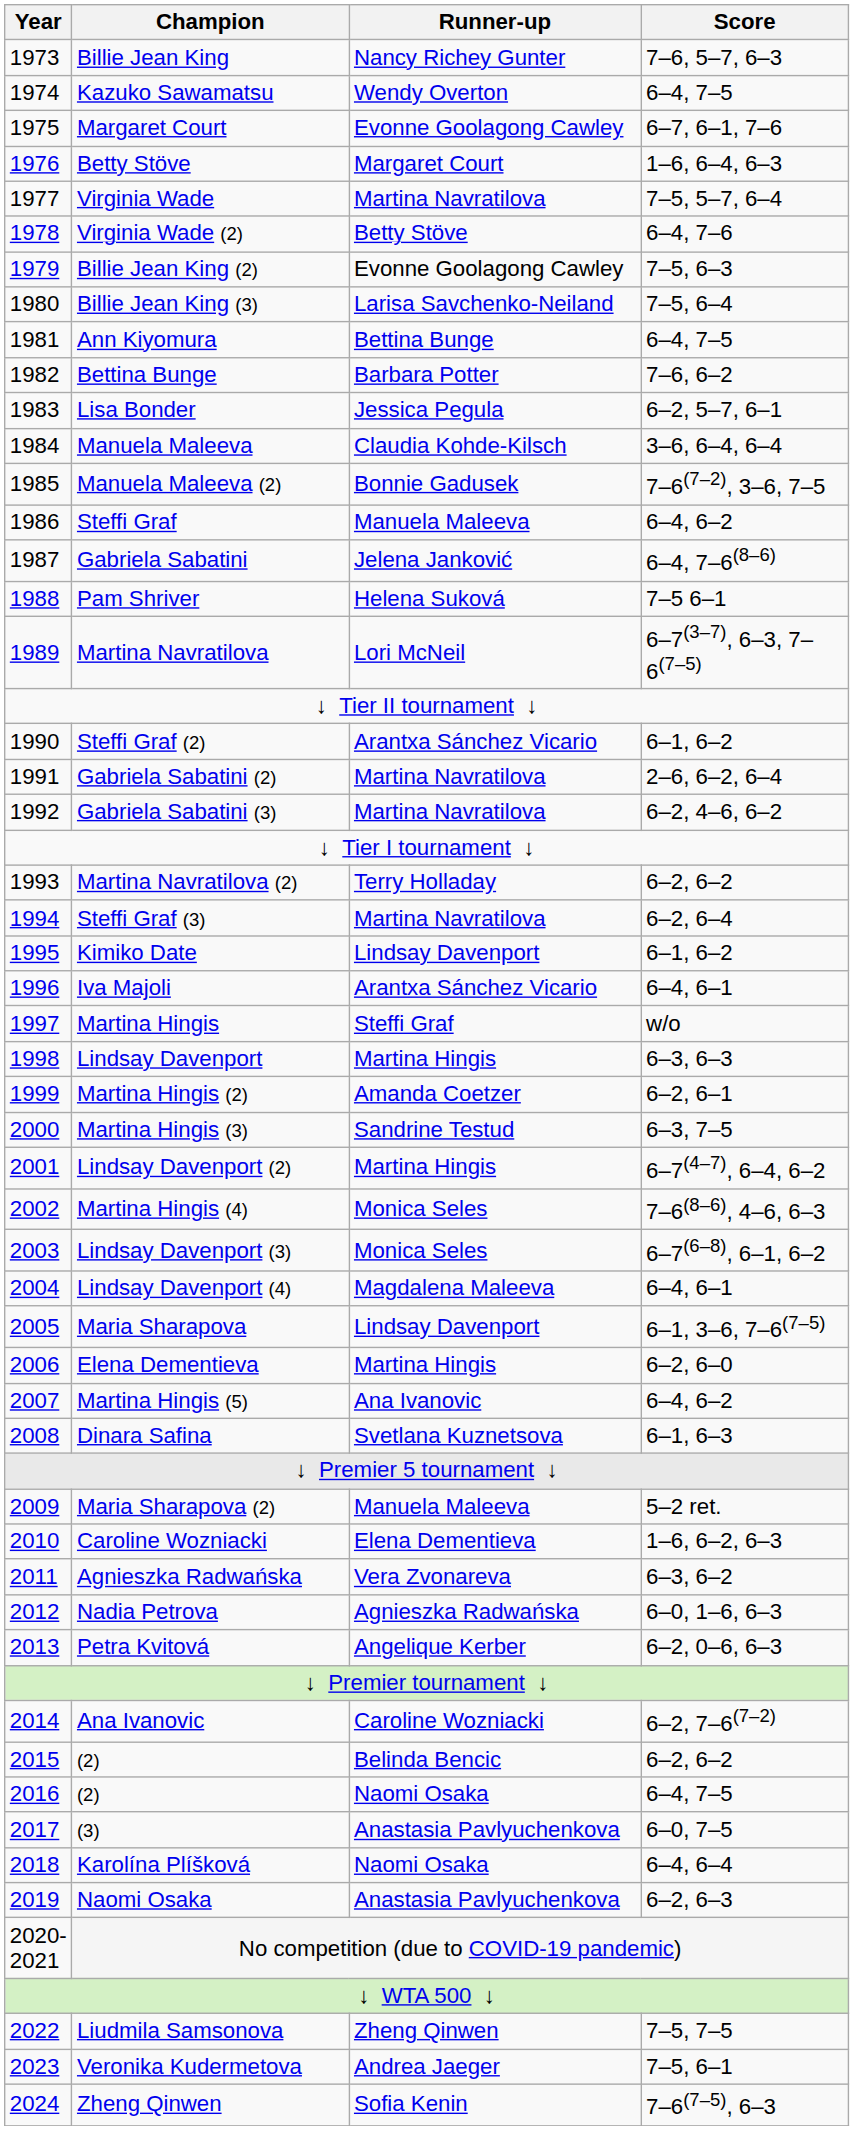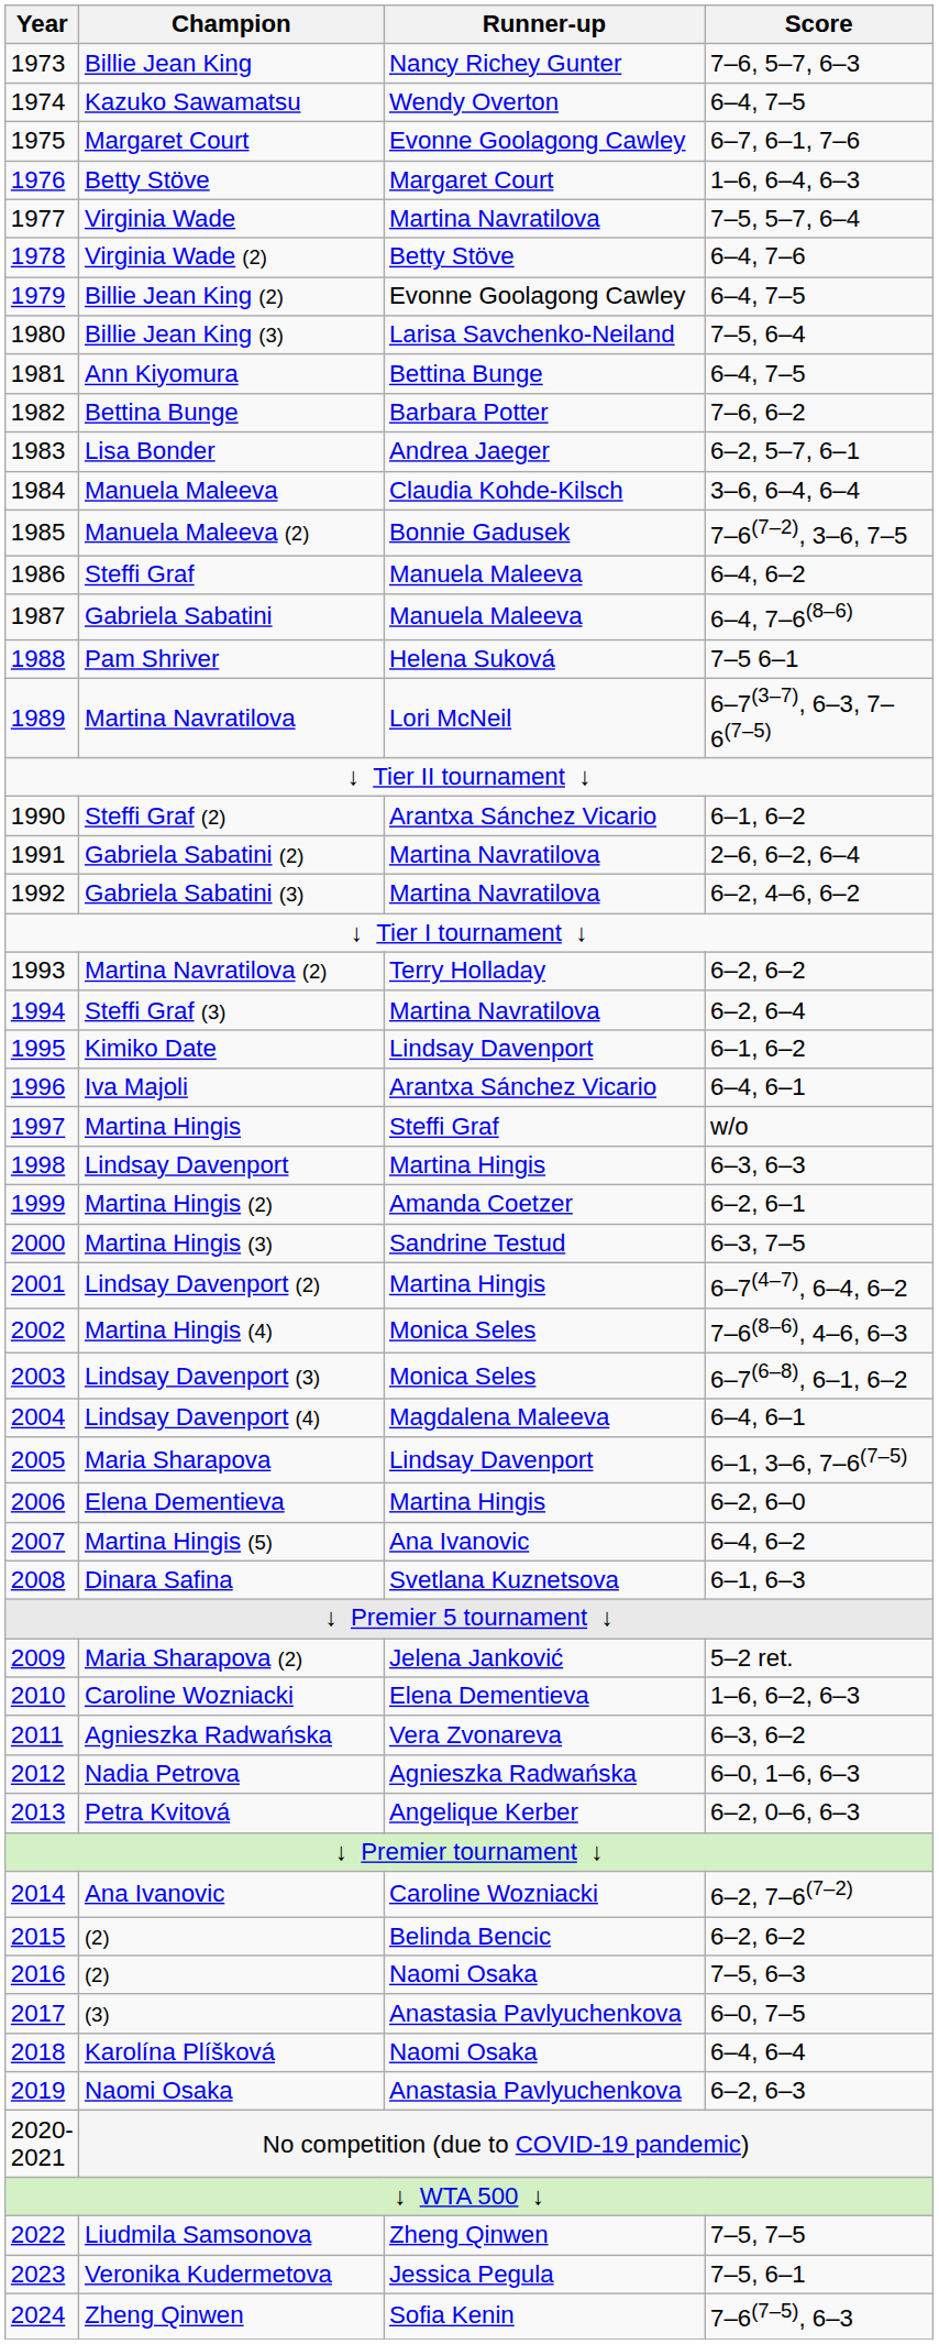Billie Jean King (2) | Score: 7–5, 6–3 -> 6–4, 7–5
Lisa Bonder | Runner-up: Jessica Pegula -> Andrea Jaeger
Gabriela Sabatini | Runner-up: Jelena Janković -> Manuela Maleeva
Maria Sharapova (2) | Runner-up: Manuela Maleeva -> Jelena Janković
2016 / (2) | Score: 6–4, 7–5 -> 7–5, 6–3
Veronika Kudermetova | Runner-up: Andrea Jaeger -> Jessica Pegula
